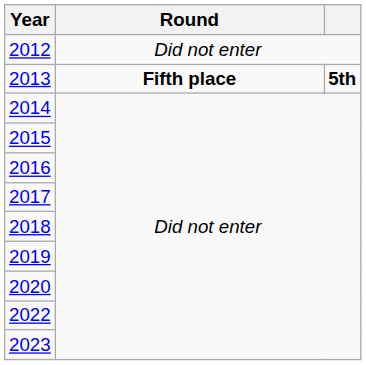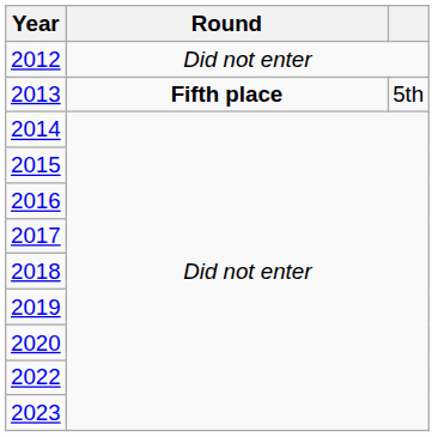2013 | column 3: bold -> normal
